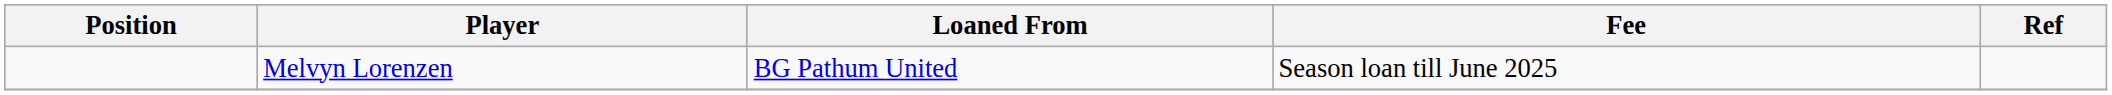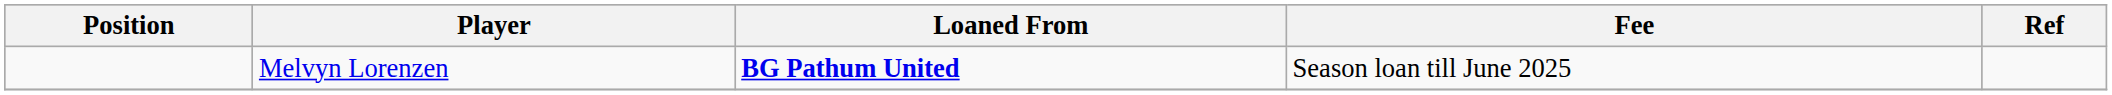Melvyn Lorenzen | Loaned From: normal -> bold
